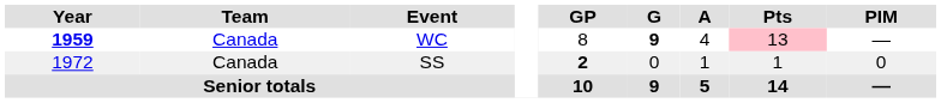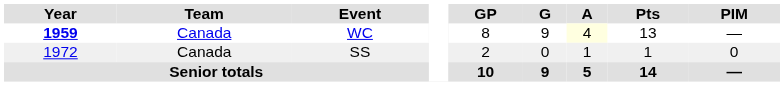WC | G: bold -> normal
WC | A: no background -> lightyellow background
WC | Pts: pink background -> no background
SS | GP: bold -> normal
